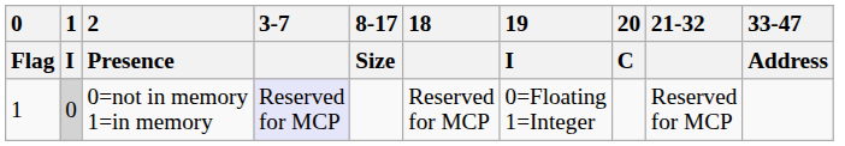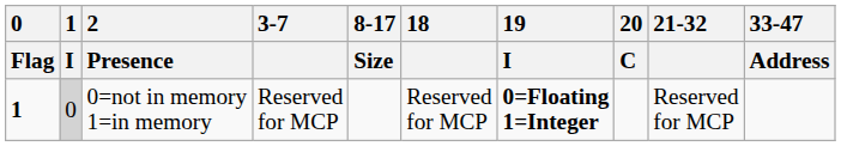0=not in memory 1=in memory | 0 / Flag: normal -> bold
0=not in memory 1=in memory | 3-7: lavender background -> no background
0=not in memory 1=in memory | 19 / I: normal -> bold
